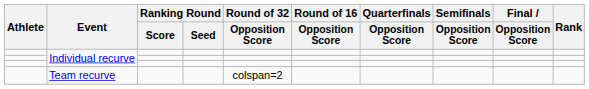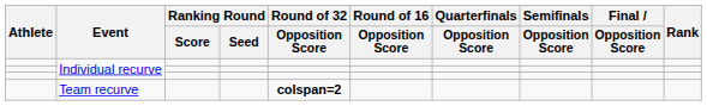Team recurve | Round of 32 / Opposition Score: normal -> bold
